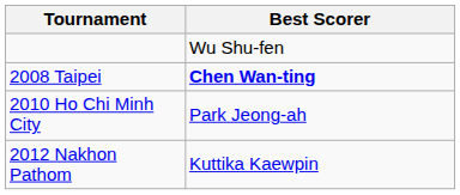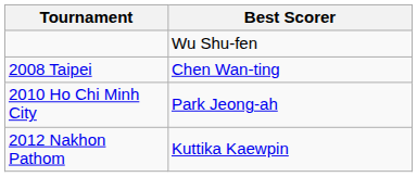2008 Taipei | Best Scorer: bold -> normal
